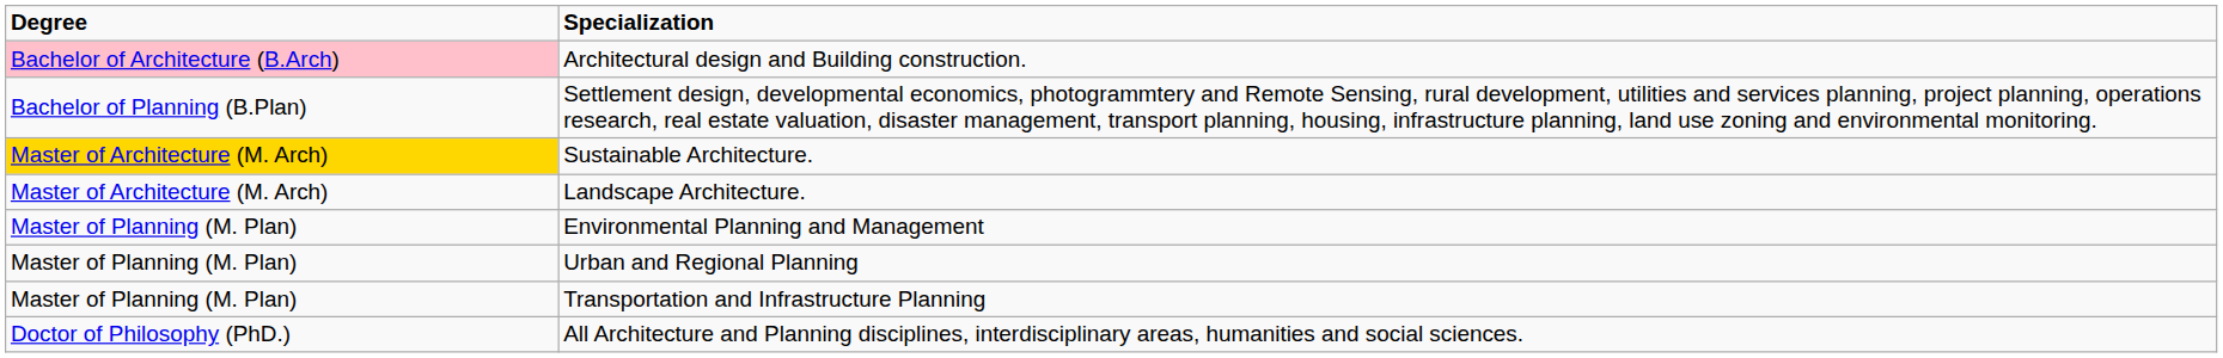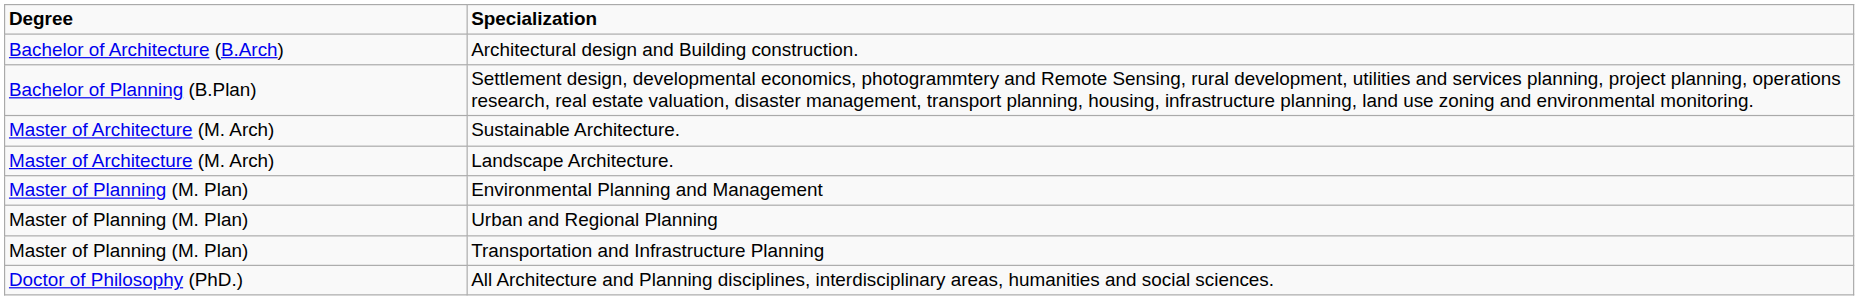Architectural design and Building construction. | Degree: pink background -> no background
Sustainable Architecture. | Degree: gold background -> no background
